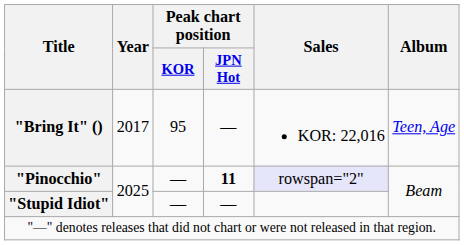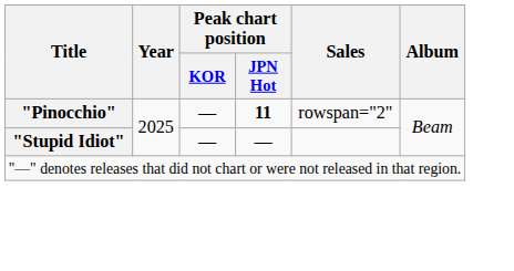- row: "Bring It" () | 2017 | 95 | — | KOR: 22,016 | Teen, Age
"Pinocchio" | Sales: lavender background -> no background
